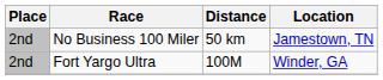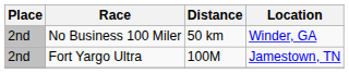No Business 100 Miler | Location: Jamestown, TN -> Winder, GA
Fort Yargo Ultra | Location: Winder, GA -> Jamestown, TN
